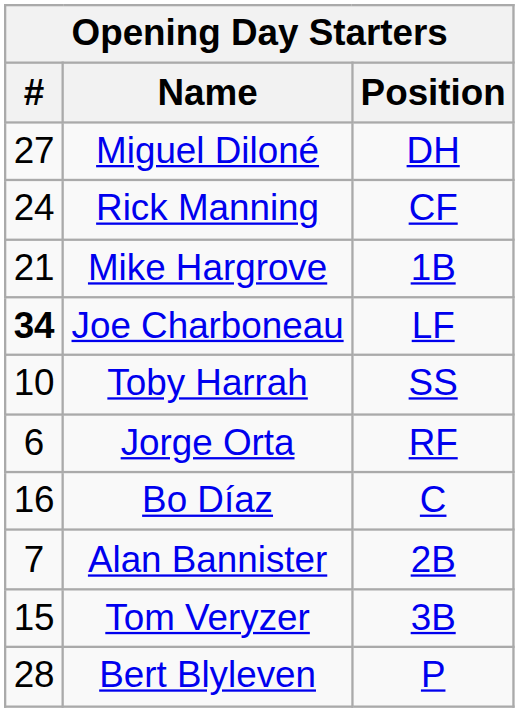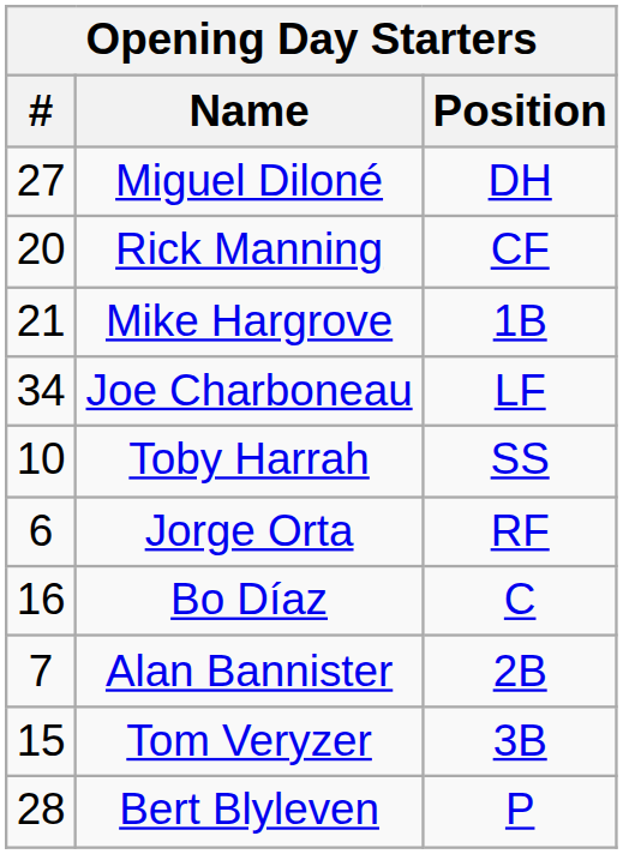Rick Manning | #: 24 -> 20
Joe Charboneau | #: bold -> normal
